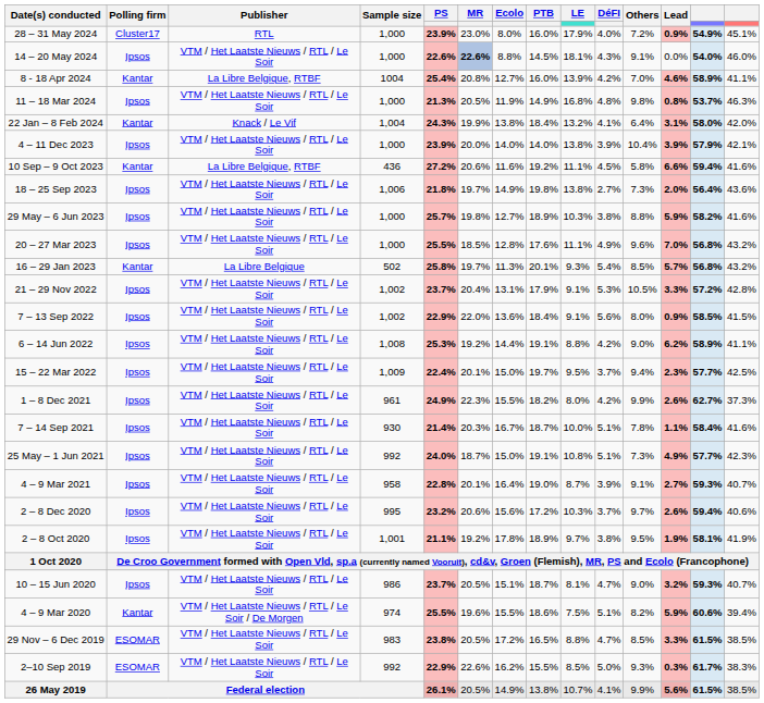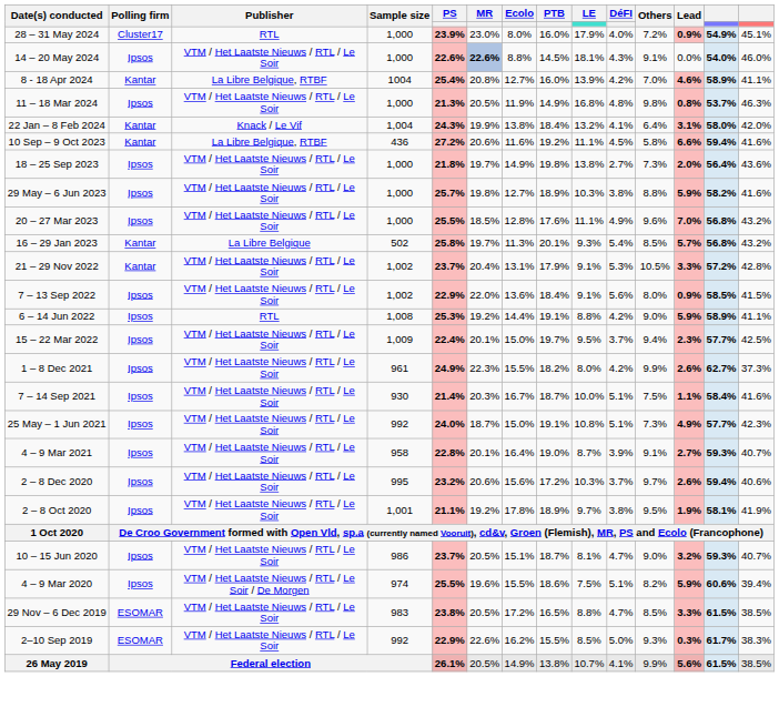- row: 4 – 11 Dec 2023 | Ipsos | VTM / Het Laatste Nieuws / RTL / Le Soir | 1,000 | 23.9% | 20.0% | 14.0% | 14.0% | 13.8% | 3.9% | 10.4% | 3.9% | 57.9% | 42.1%
18 – 25 Sep 2023 | Sample size: 1,006 -> 1,000
21 – 29 Nov 2022 | Polling firm: Ipsos -> Kantar
6 – 14 Jun 2022 | Publisher: VTM / Het Laatste Nieuws / RTL / Le Soir -> RTL
6 – 14 Jun 2022 | Lead: 6.2% -> 5.9%
7 – 14 Sep 2021 | Others: 7.8% -> 7.5%
4 – 9 Mar 2020 | Polling firm: Kantar -> Ipsos
